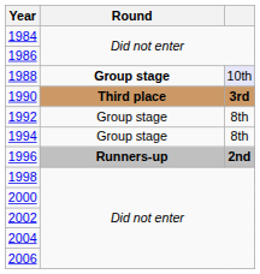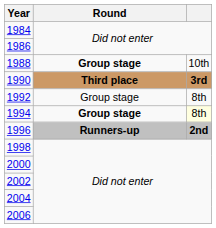1988 | column 3: lavender background -> no background
1994 | Round: normal -> bold
1994 | column 3: no background -> lightyellow background
